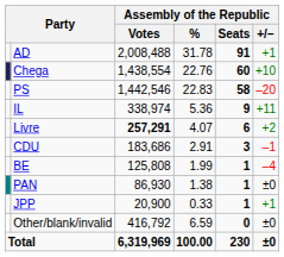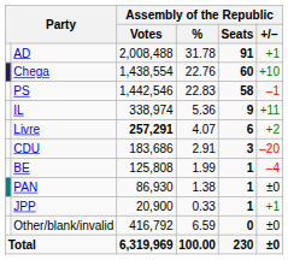PS | Assembly of the Republic / +/−: –20 -> –1
CDU | Assembly of the Republic / +/−: –1 -> –20
